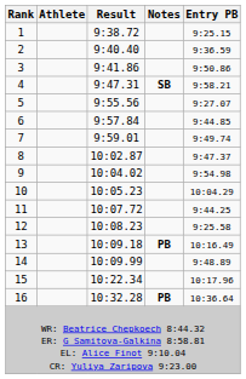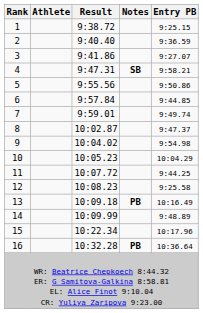3 | Entry PB: 9:50.86 -> 9:27.07
5 | Entry PB: 9:27.07 -> 9:50.86
